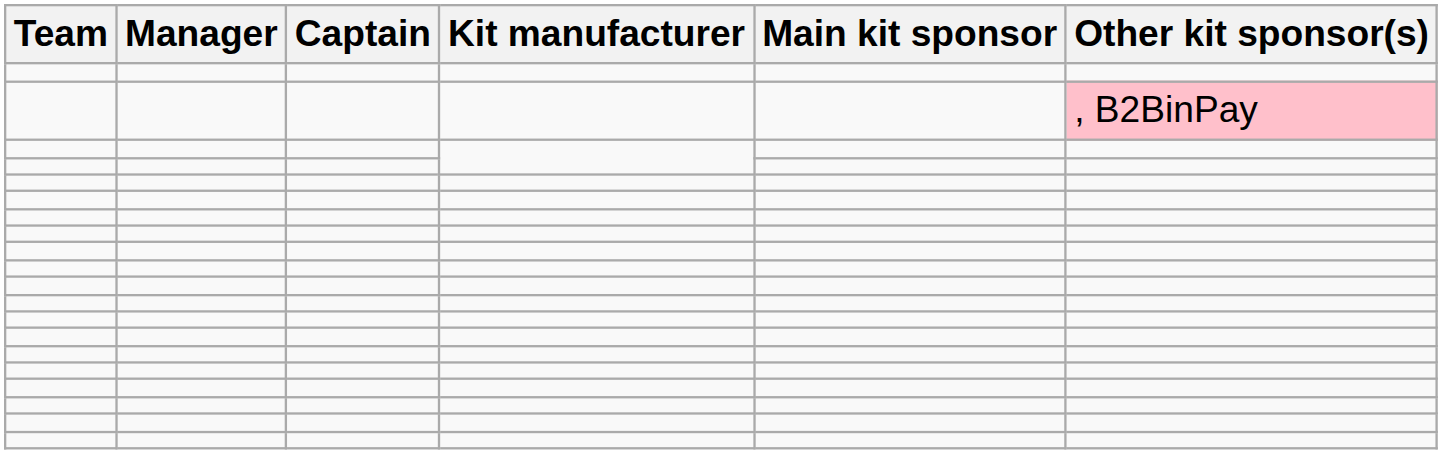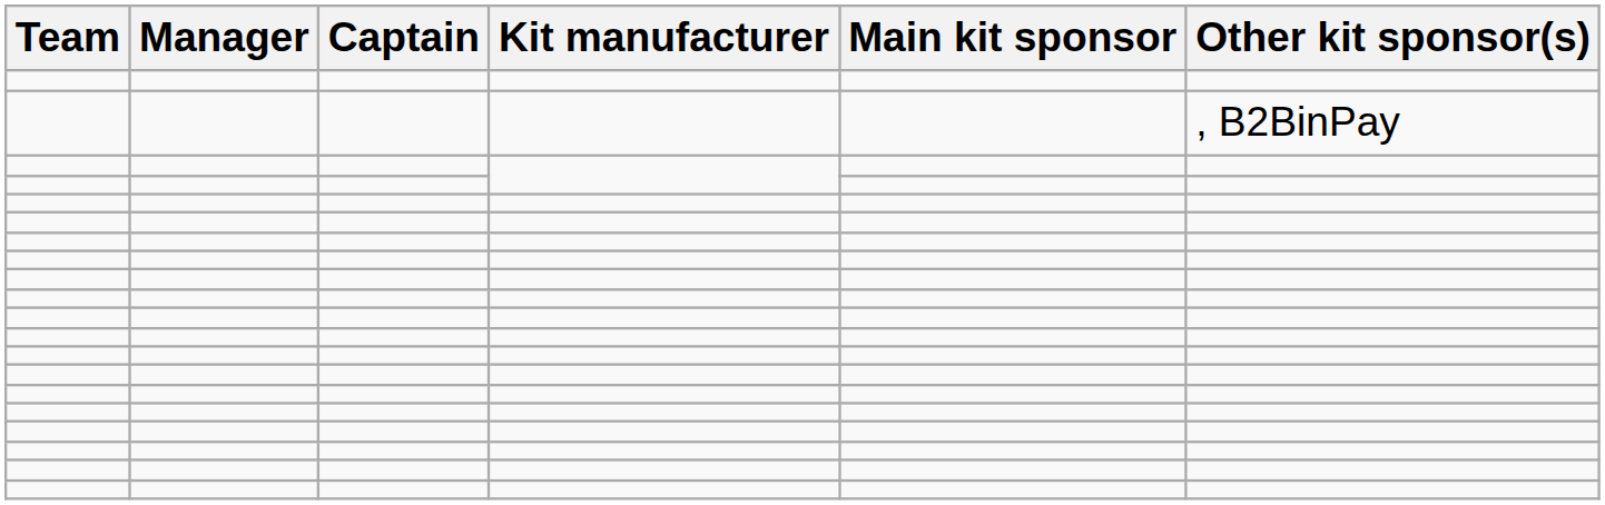row 3 | Other kit sponsor(s): pink background -> no background
